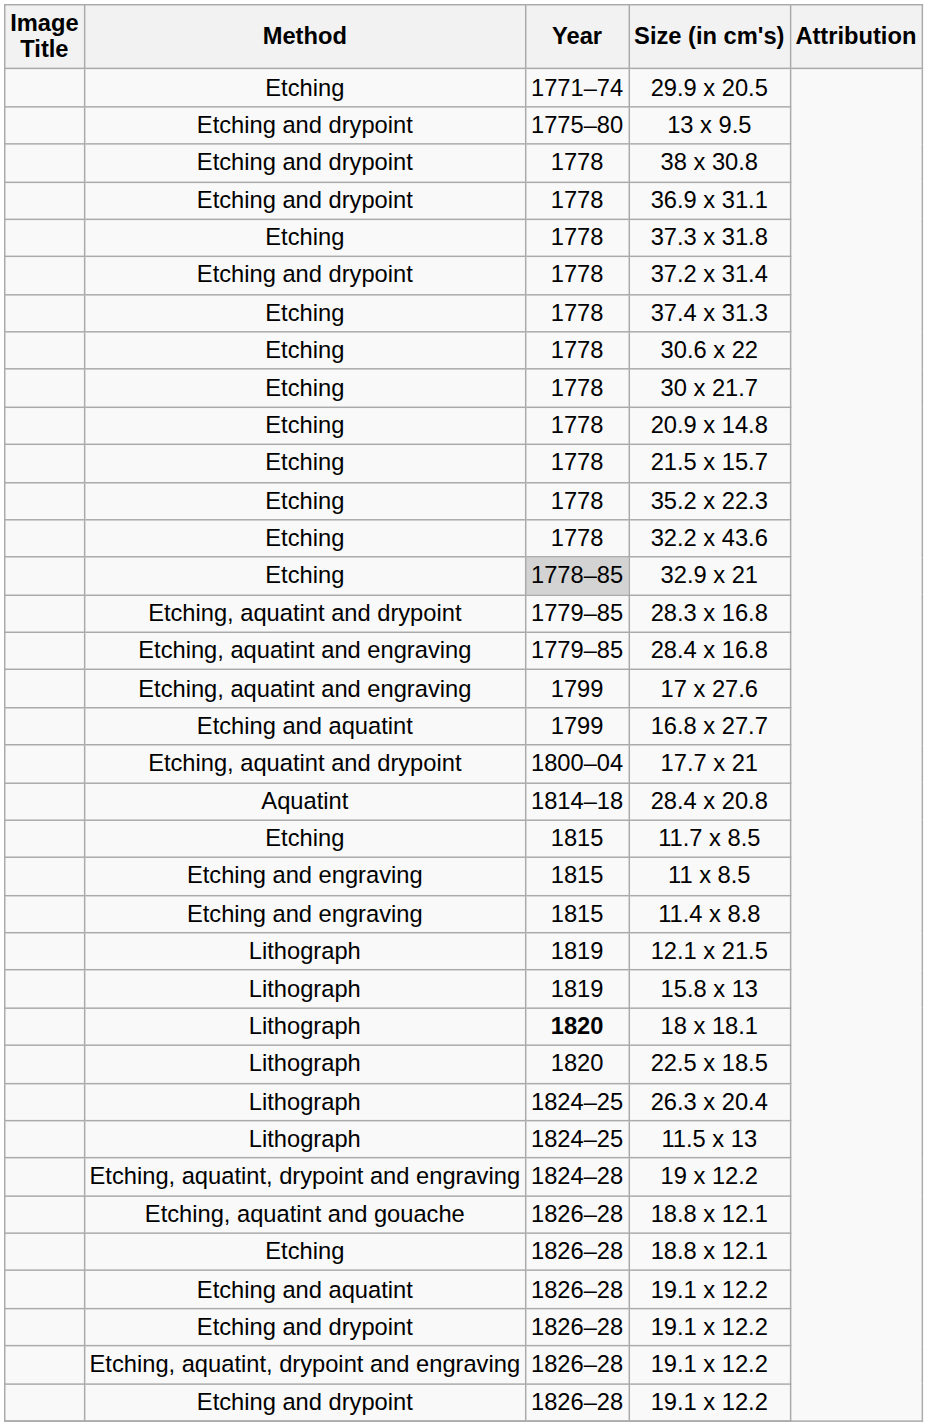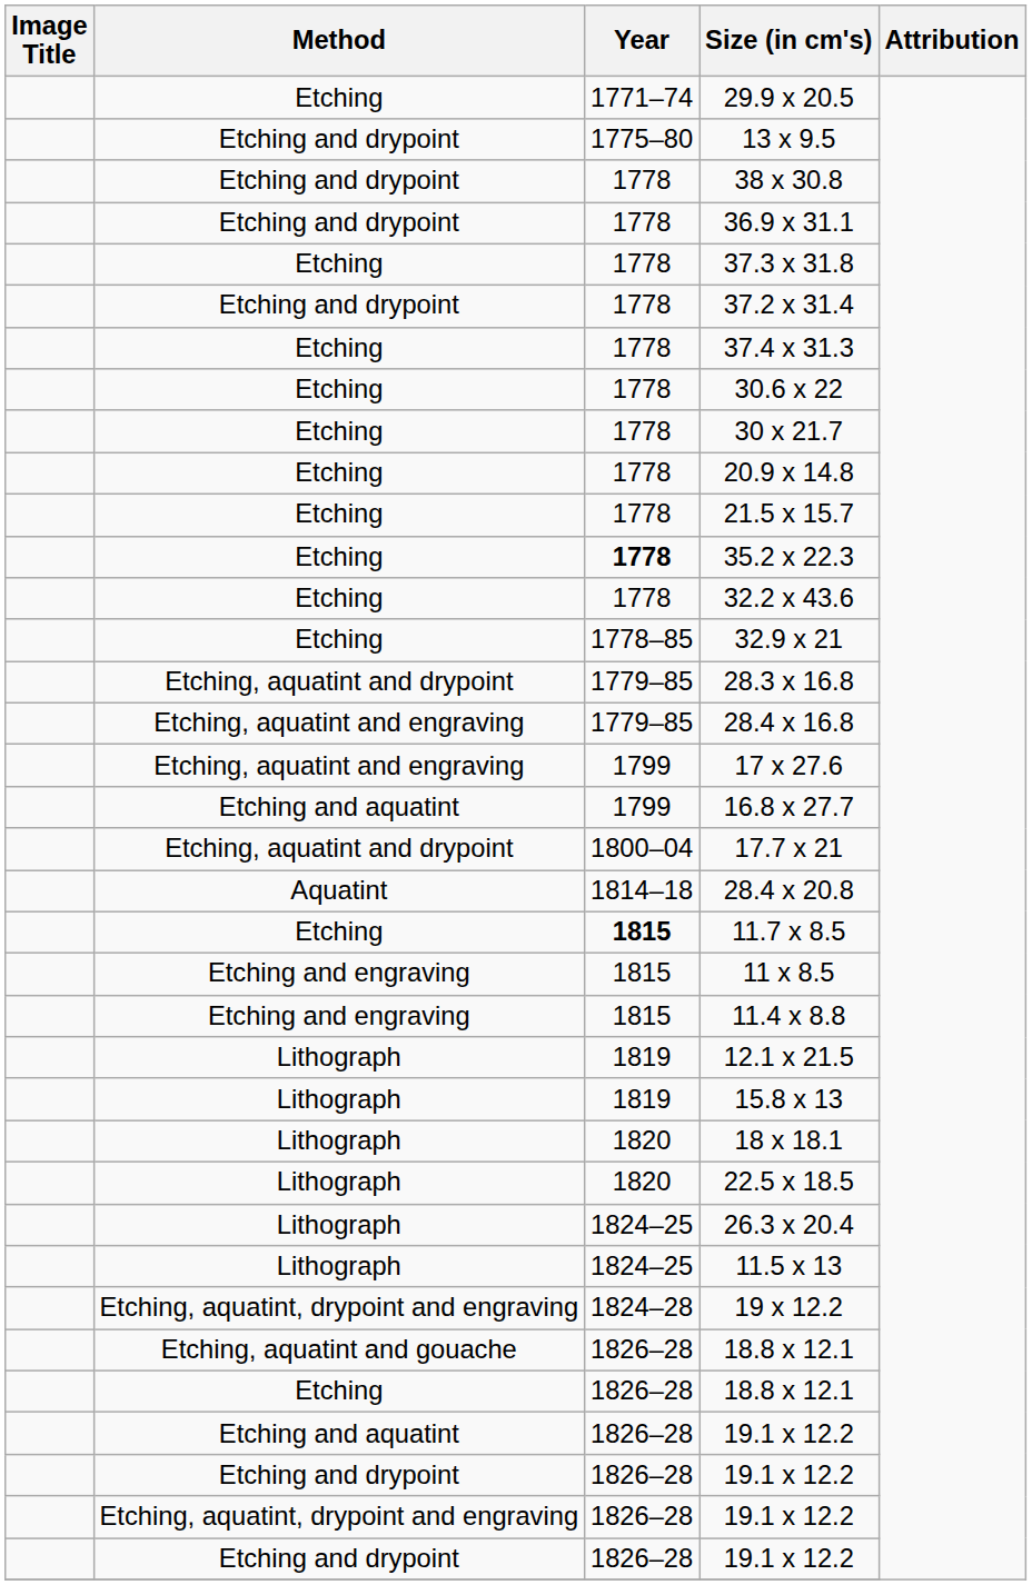35.2 x 22.3 | Year: normal -> bold
32.9 x 21 | Year: lightgrey background -> no background
11.7 x 8.5 | Year: normal -> bold
18 x 18.1 | Year: bold -> normal
